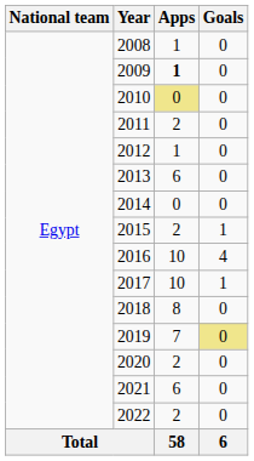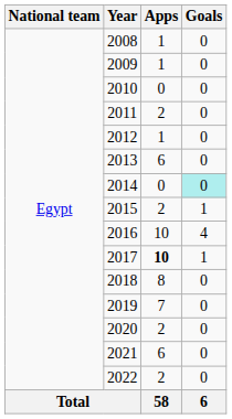2009 | Apps: bold -> normal
2010 | Apps: khaki background -> no background
2014 | Goals: no background -> paleturquoise background
2017 | Apps: normal -> bold
2019 | Goals: khaki background -> no background
